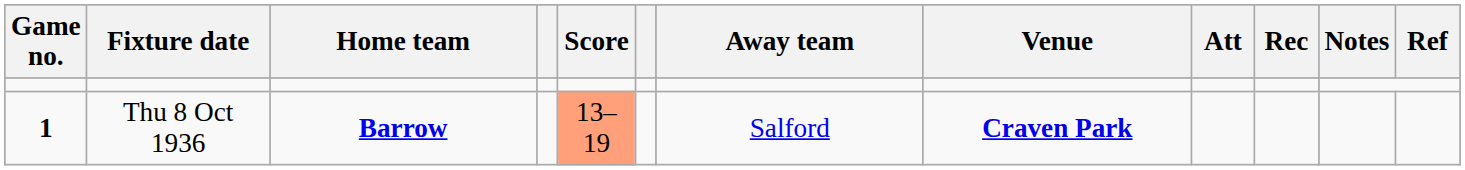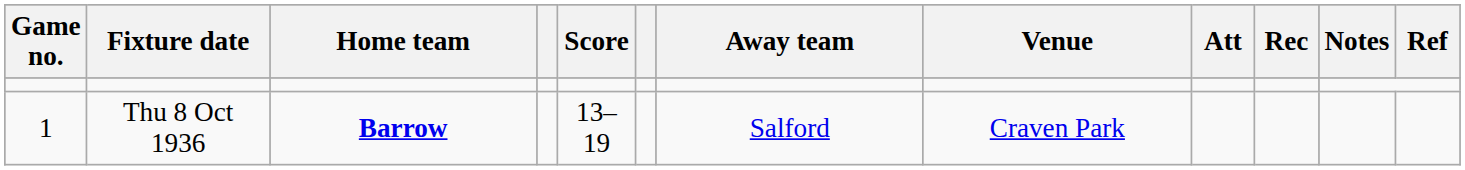Thu 8 Oct 1936 | Game no.: bold -> normal
Thu 8 Oct 1936 | Score: lightsalmon background -> no background
Thu 8 Oct 1936 | Venue: bold -> normal
